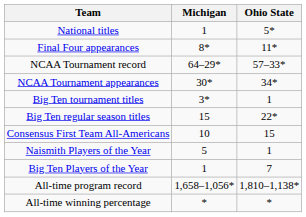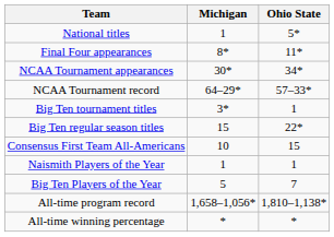rows swapped: NCAA Tournament appearances <-> NCAA Tournament record
Naismith Players of the Year | Michigan: 5 -> 1
Big Ten Players of the Year | Michigan: 1 -> 5
